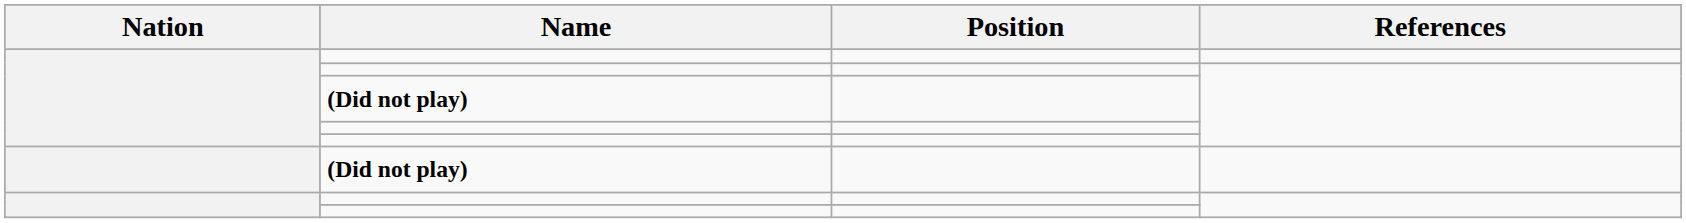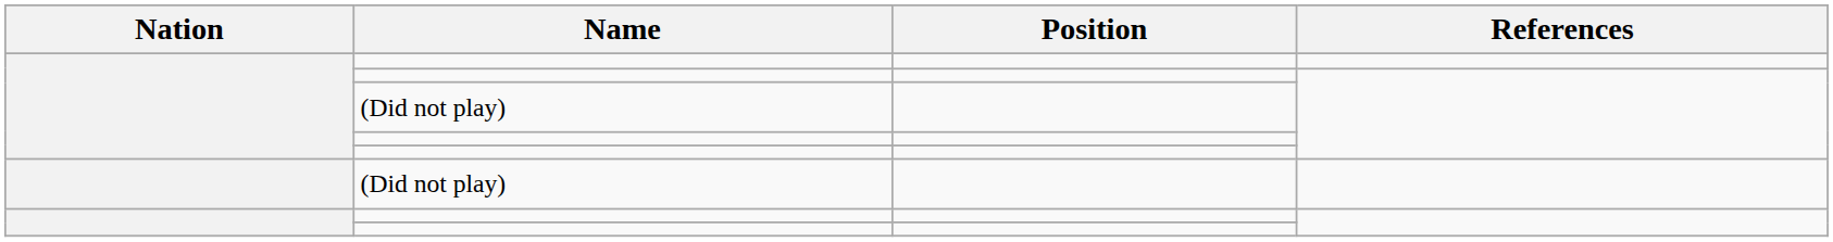row 4 | Name: bold -> normal
row 7 | Name: bold -> normal
